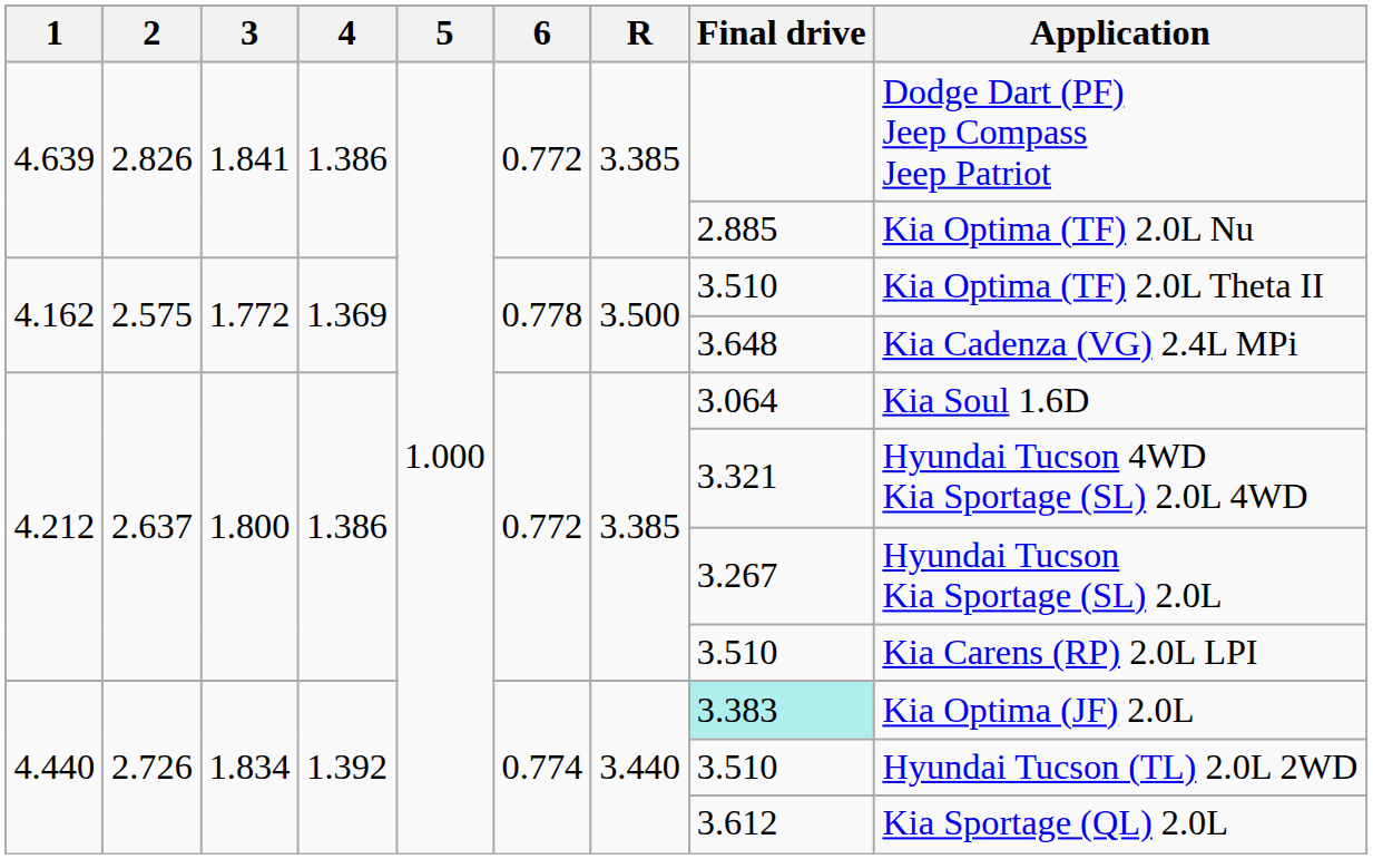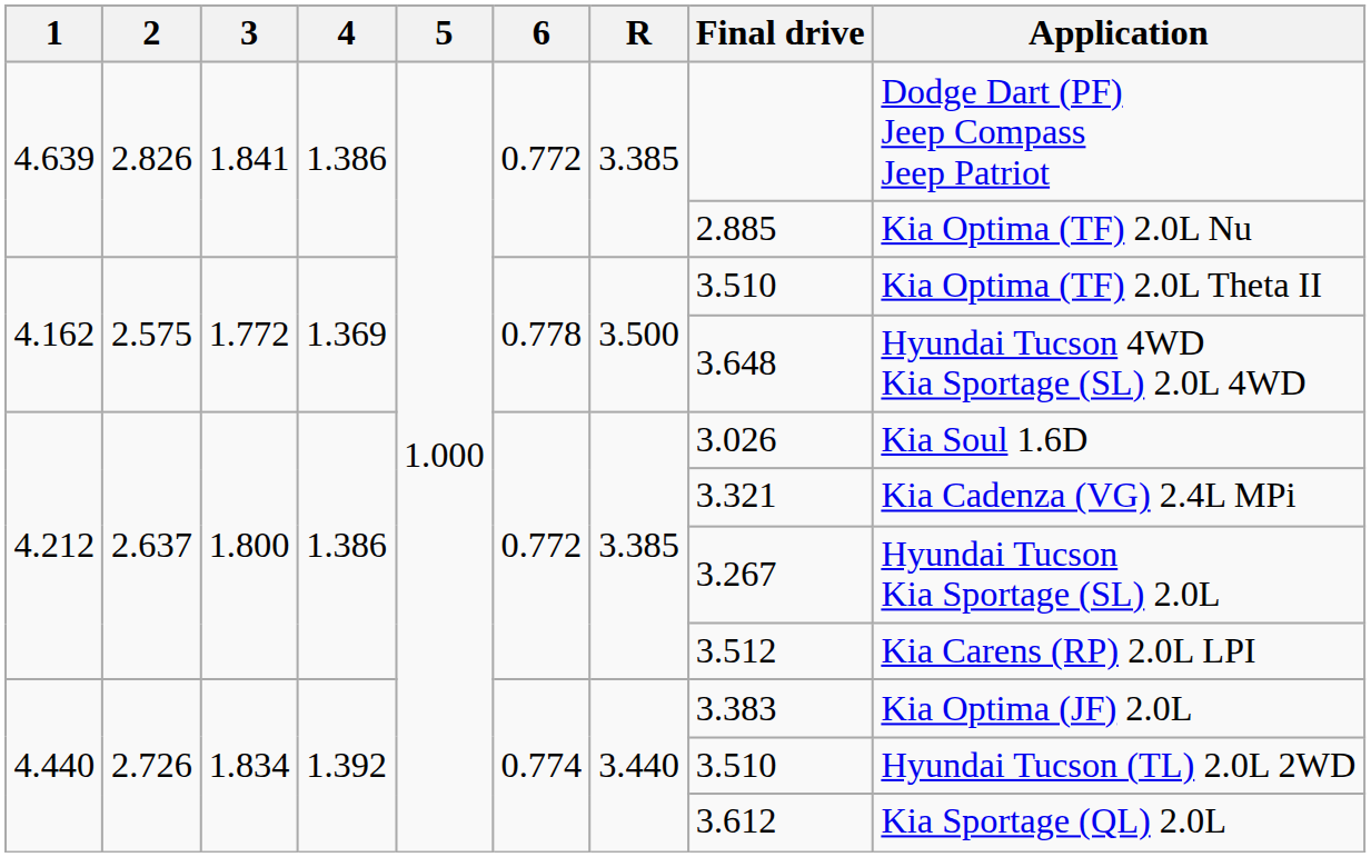row 5 | Application: Kia Cadenza (VG) 2.4L MPi -> Hyundai Tucson 4WD Kia Sportage (SL) 2.0L 4WD
row 6 | Final drive: 3.064 -> 3.026
row 7 | Application: Hyundai Tucson 4WD Kia Sportage (SL) 2.0L 4WD -> Kia Cadenza (VG) 2.4L MPi
row 9 | Final drive: 3.510 -> 3.512
row 10 | Final drive: paleturquoise background -> no background
